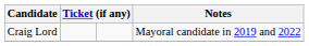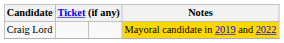Craig Lord | Notes: no background -> gold background
